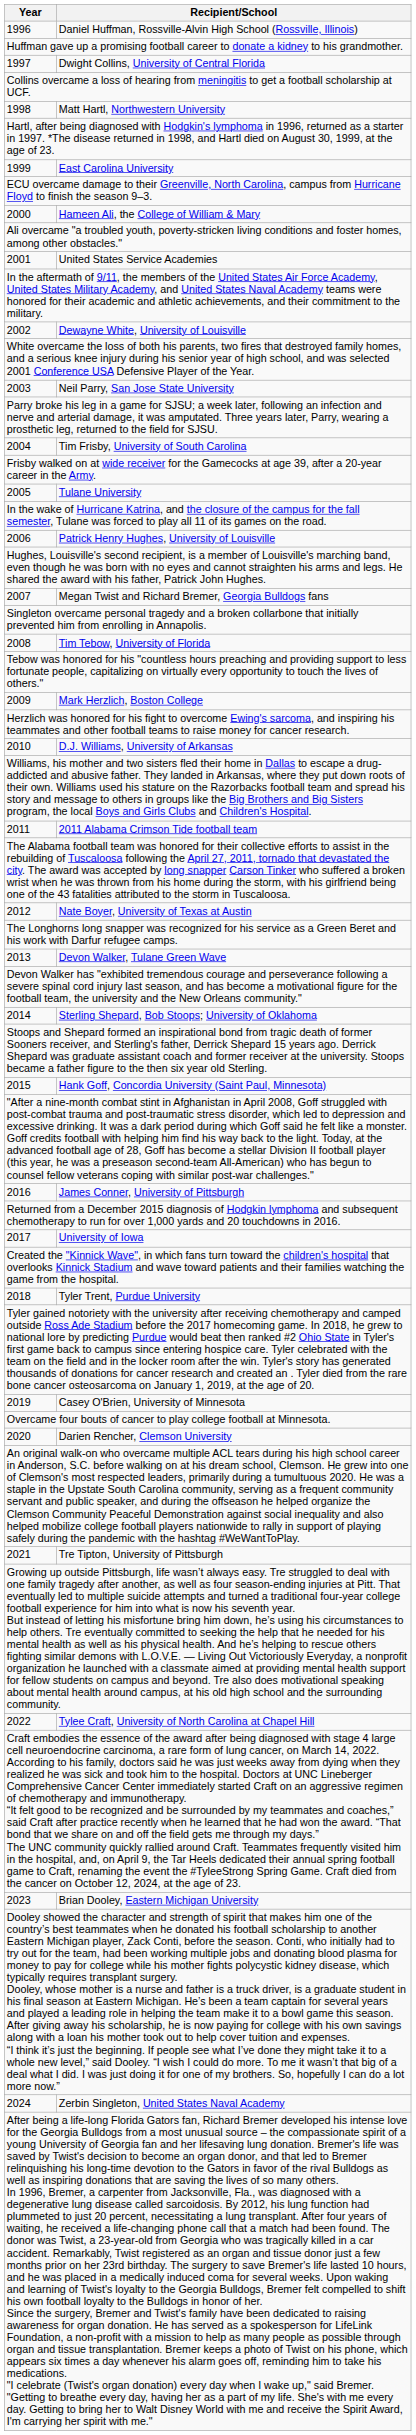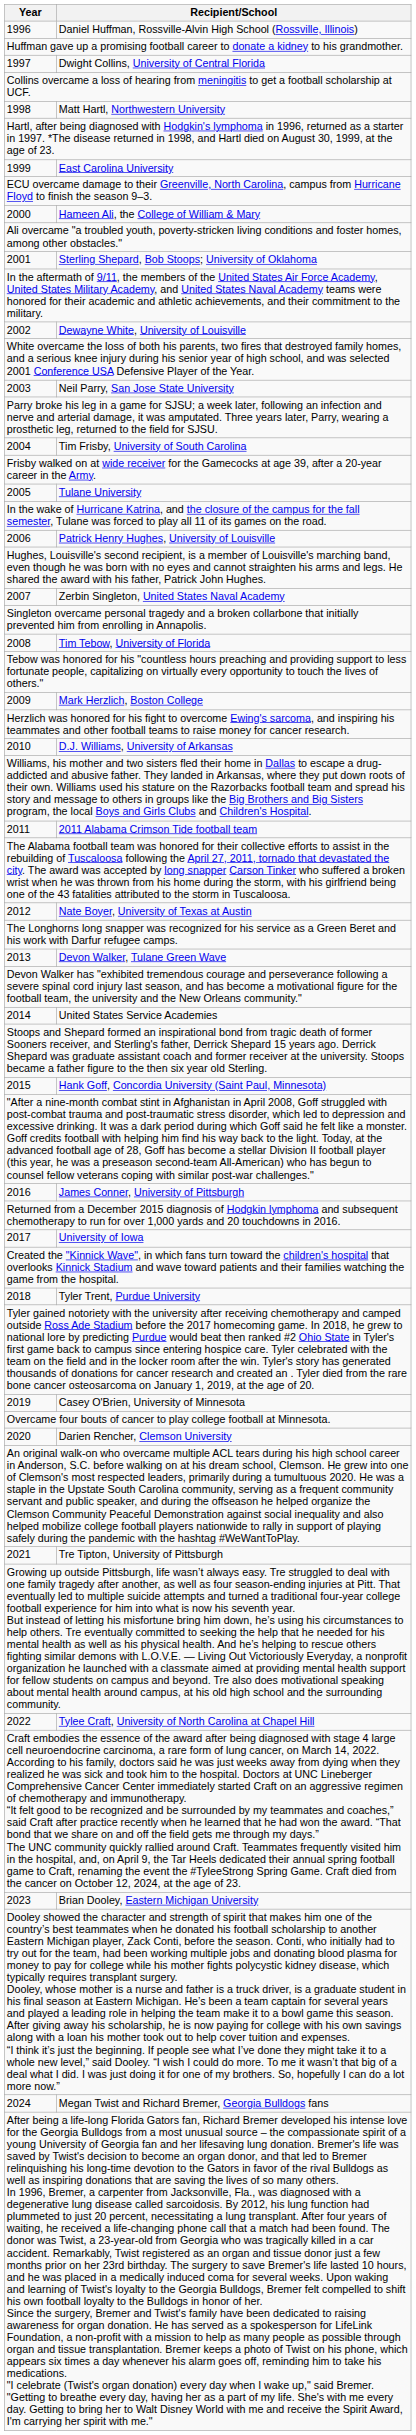2001 | Recipient/School: United States Service Academies -> Sterling Shepard, Bob Stoops; University of Oklahoma
2007 | Recipient/School: Megan Twist and Richard Bremer, Georgia Bulldogs fans -> Zerbin Singleton, United States Naval Academy
2014 | Recipient/School: Sterling Shepard, Bob Stoops; University of Oklahoma -> United States Service Academies
2024 | Recipient/School: Zerbin Singleton, United States Naval Academy -> Megan Twist and Richard Bremer, Georgia Bulldogs fans
